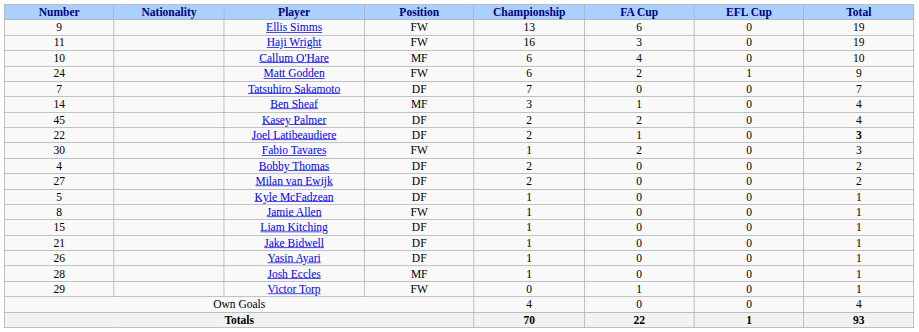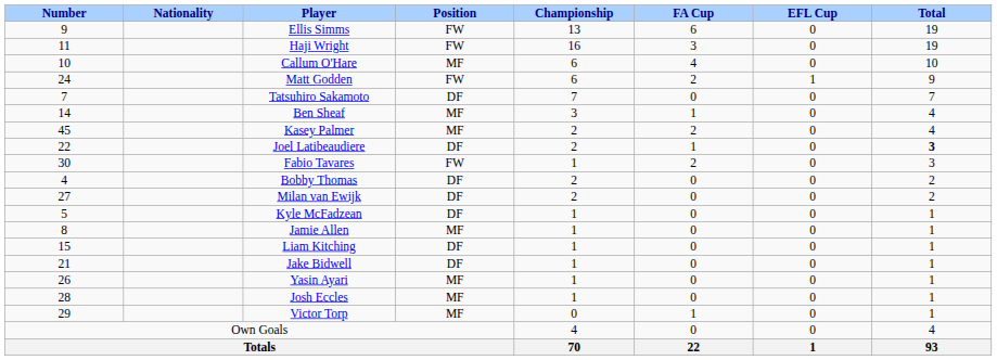Kasey Palmer | Position: DF -> MF
Jamie Allen | Position: FW -> MF
Yasin Ayari | Position: DF -> MF
Victor Torp | Position: FW -> MF
